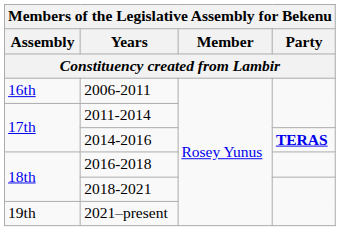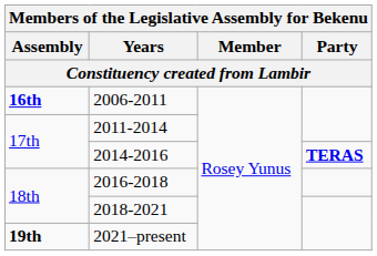2006-2011 | Assembly: normal -> bold
2021–present | Assembly: normal -> bold
